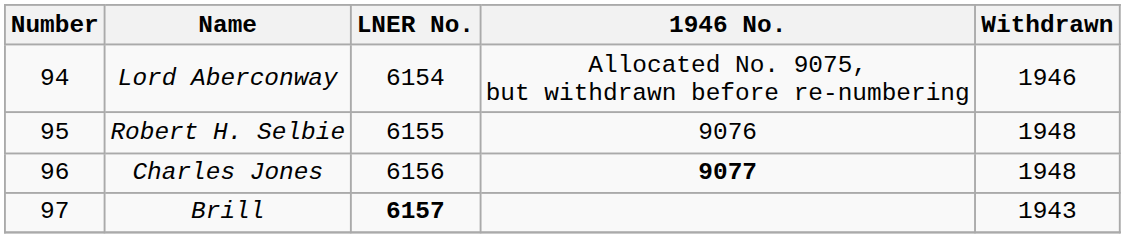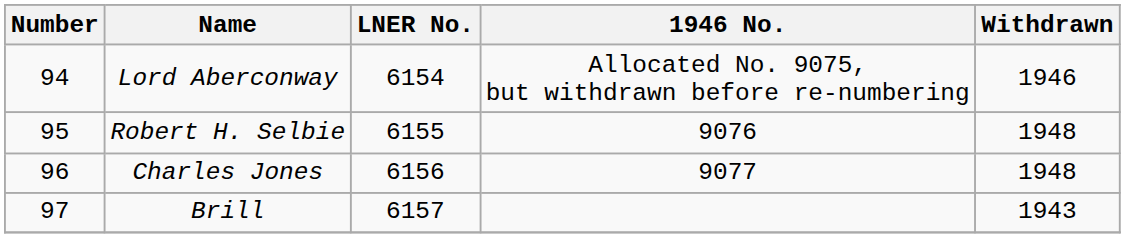Charles Jones | 1946 No.: bold -> normal
Brill | LNER No.: bold -> normal
